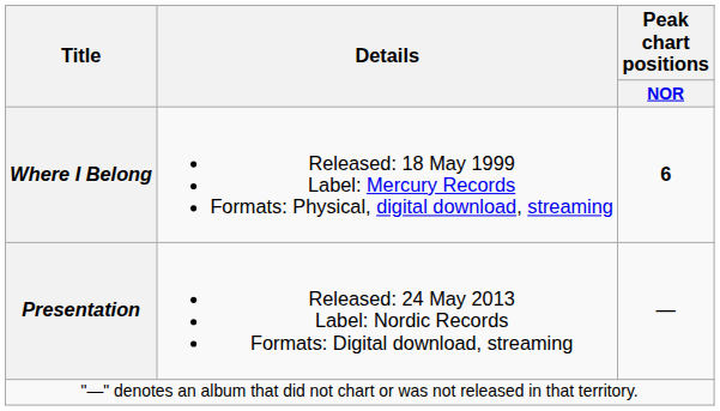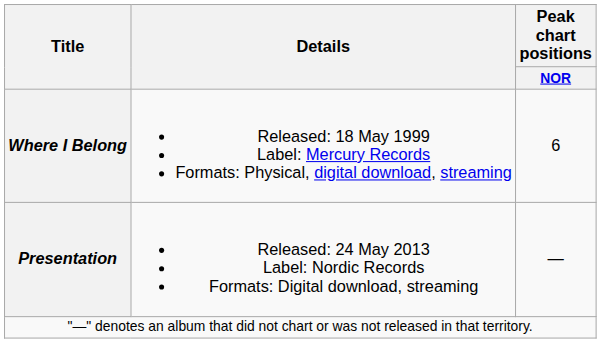Where I Belong | Peak chart positions / NOR: bold -> normal
